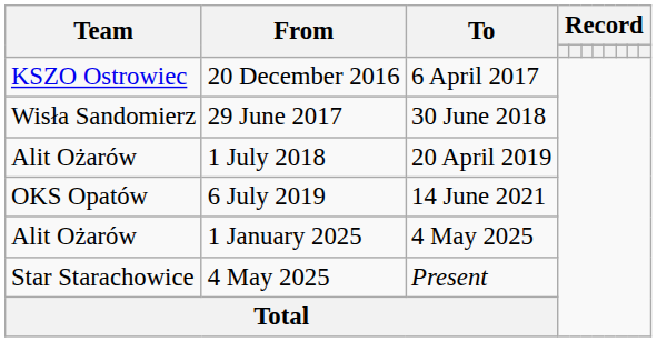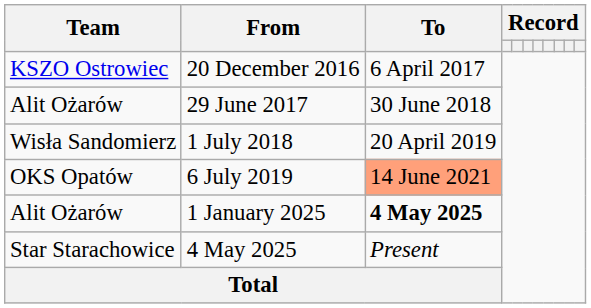29 June 2017 | Team: Wisła Sandomierz -> Alit Ożarów
1 July 2018 | Team: Alit Ożarów -> Wisła Sandomierz
6 July 2019 | To: no background -> lightsalmon background
1 January 2025 | To: normal -> bold
